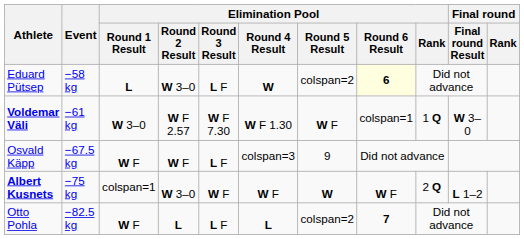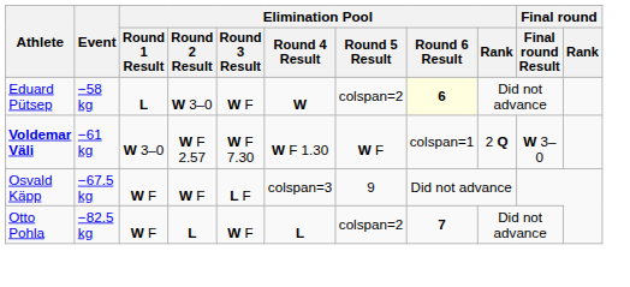Eduard Pütsep | Elimination Pool / Round 3 Result: L F -> W F
Voldemar Väli | Elimination Pool / Rank: 1 Q -> 2 Q
- row: Albert Kusnets | −75 kg | colspan=1 | W 3–0 | W F | W F | W | W F | 2 Q | L 1–2
Otto Pohla | Elimination Pool / Round 3 Result: L F -> W F
